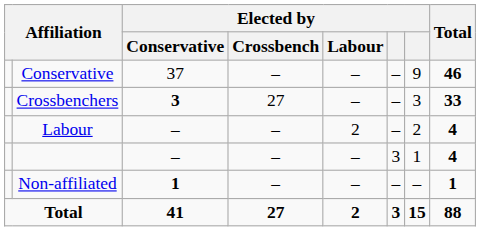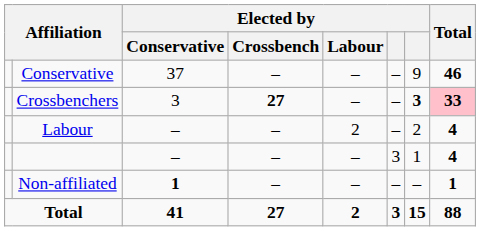Crossbenchers | Elected by / Conservative: bold -> normal
Crossbenchers | Elected by / Crossbench: normal -> bold
Crossbenchers | column 7: normal -> bold
Crossbenchers | Total: no background -> pink background
